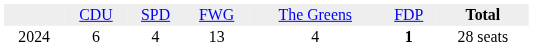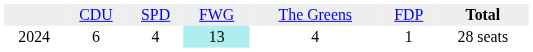2024 | column 4: no background -> paleturquoise background
2024 | column 6: bold -> normal
